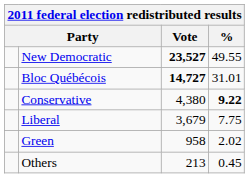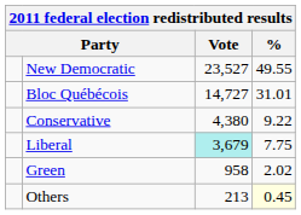New Democratic | Vote: bold -> normal
Bloc Québécois | Vote: bold -> normal
Conservative | %: bold -> normal
Liberal | Vote: no background -> paleturquoise background
Others | %: no background -> lightyellow background
